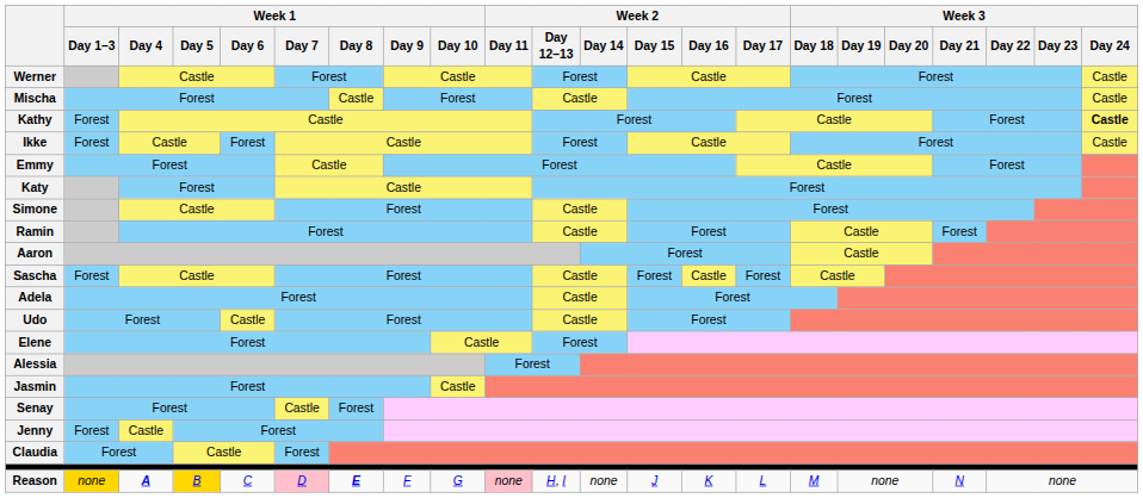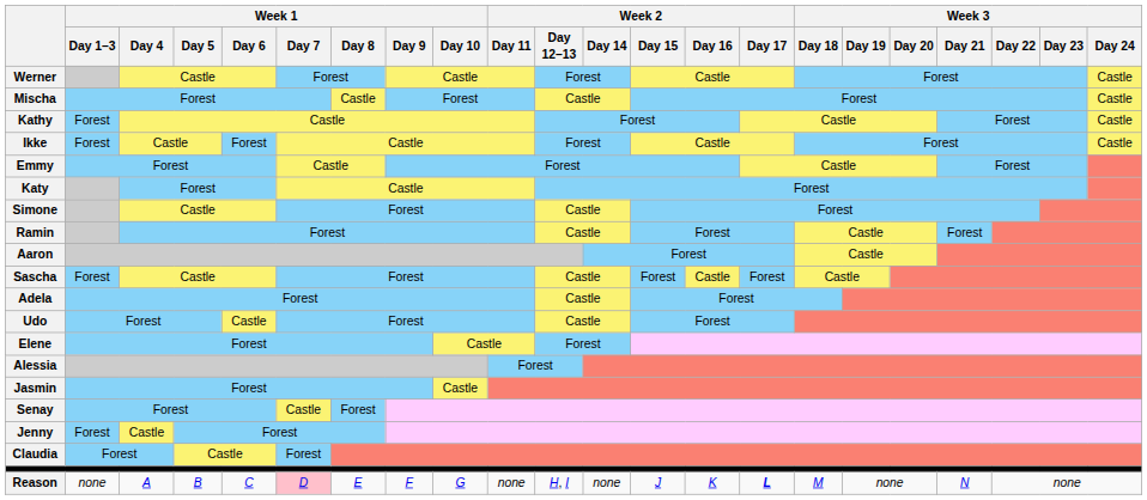Kathy | Week 3 / Day 24: bold -> normal
Reason | Week 1 / Day 1–3: gold background -> no background
Reason | Week 1 / Day 4: bold -> normal
Reason | Week 1 / Day 5: gold background -> no background
Reason | Week 1 / Day 8: bold -> normal
Reason | Week 2 / Day 11: pink background -> no background
Reason | Week 2 / Day 17: normal -> bold
